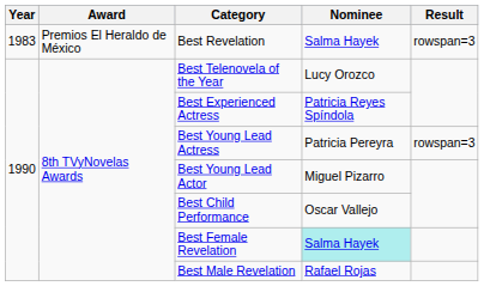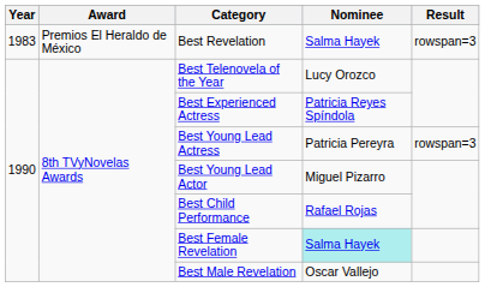Best Child Performance | Nominee: Oscar Vallejo -> Rafael Rojas
Best Male Revelation | Nominee: Rafael Rojas -> Oscar Vallejo
